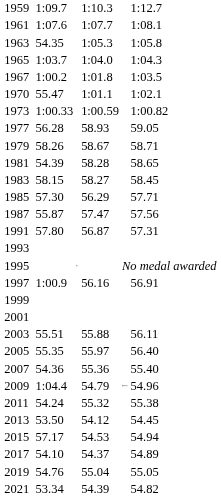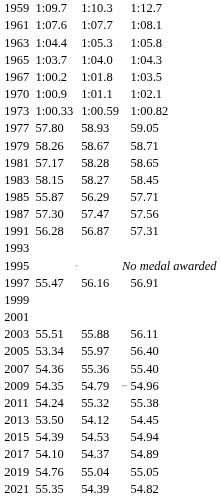1963 | column 2: 54.35 -> 1:04.4
1970 | column 2: 55.47 -> 1:00.9
1977 | column 2: 56.28 -> 57.80
1981 | column 2: 54.39 -> 57.17
1985 | column 2: 57.30 -> 55.87
1987 | column 2: 55.87 -> 57.30
1991 | column 2: 57.80 -> 56.28
1997 | column 2: 1:00.9 -> 55.47
2005 | column 2: 55.35 -> 53.34
2009 | column 2: 1:04.4 -> 54.35
2015 | column 2: 57.17 -> 54.39
2021 | column 2: 53.34 -> 55.35
